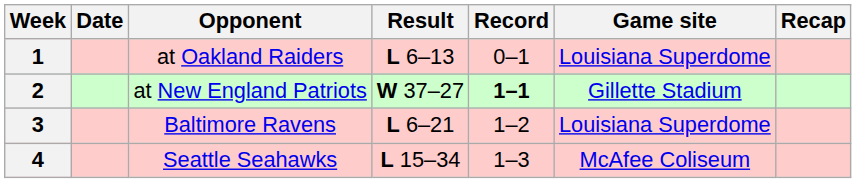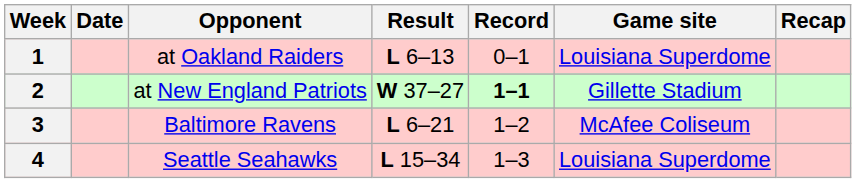3 | Game site: Louisiana Superdome -> McAfee Coliseum
4 | Game site: McAfee Coliseum -> Louisiana Superdome
